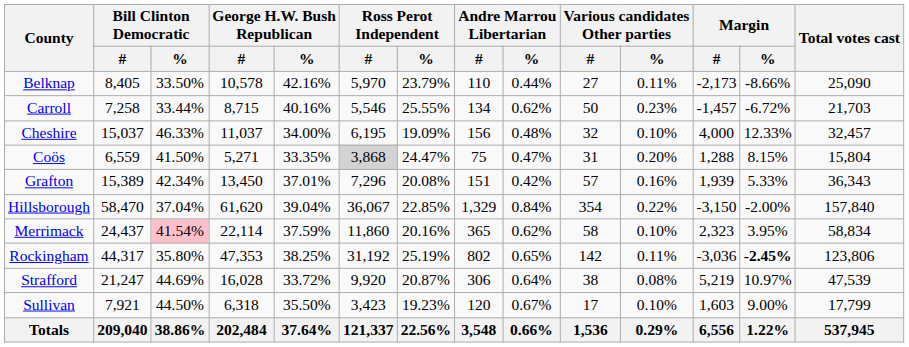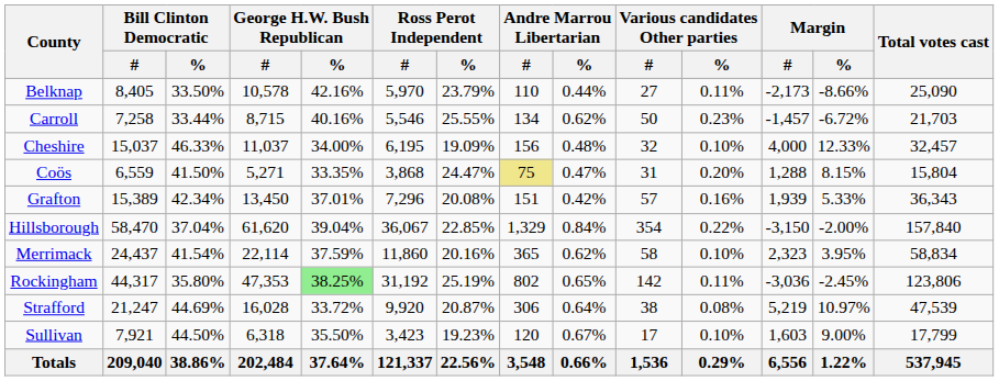Coös | Ross Perot Independent / #: lightgrey background -> no background
Coös | Andre Marrou Libertarian / #: no background -> khaki background
Merrimack | Bill Clinton Democratic / %: pink background -> no background
Rockingham | George H.W. Bush Republican / %: no background -> lightgreen background
Rockingham | Margin / %: bold -> normal
